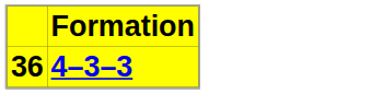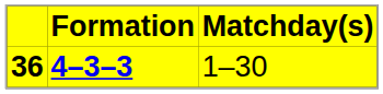+ column: Matchday(s) | 1–30
